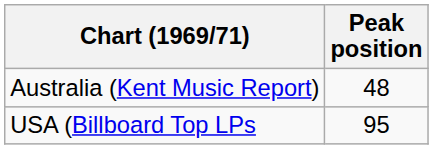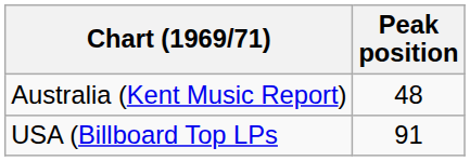USA (Billboard Top LPs | Peak position: 95 -> 91
